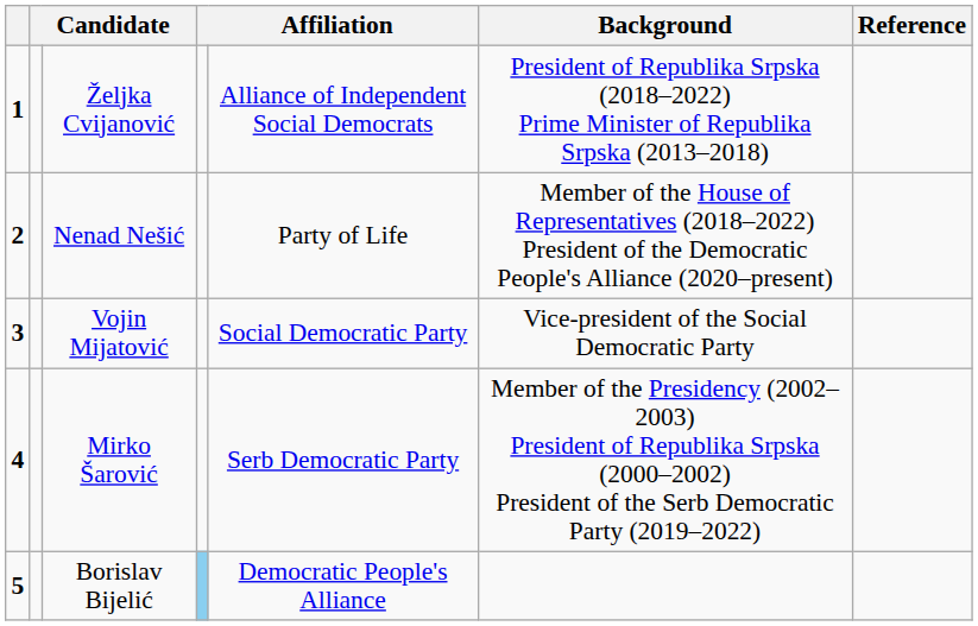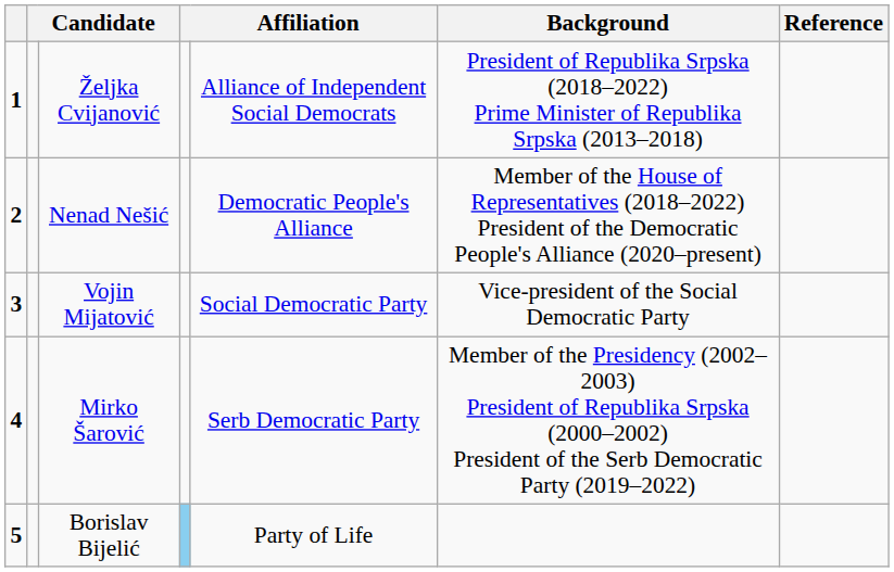Nenad Nešić | column 5: Party of Life -> Democratic People's Alliance
Borislav Bijelić | column 5: Democratic People's Alliance -> Party of Life
